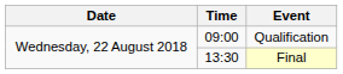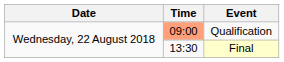Qualification | Time: no background -> lightsalmon background
